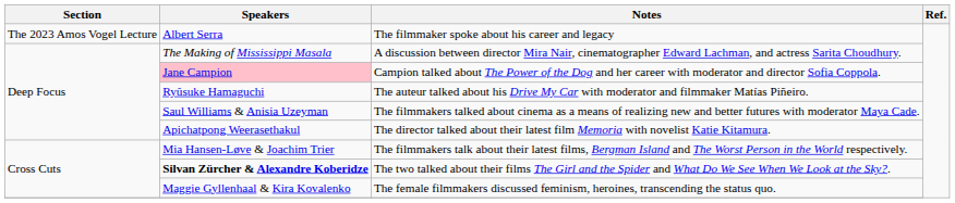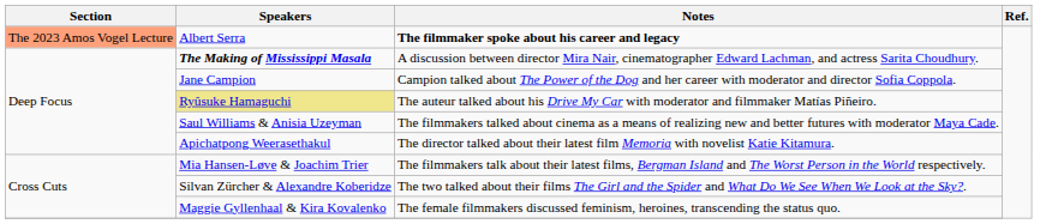Albert Serra | Section: no background -> lightsalmon background
Albert Serra | Notes: normal -> bold
The Making of Mississippi Masala | Speakers: normal -> bold
Jane Campion | Speakers: pink background -> no background
Ryûsuke Hamaguchi | Speakers: no background -> khaki background
Silvan Zürcher & Alexandre Koberidze | Speakers: bold -> normal
